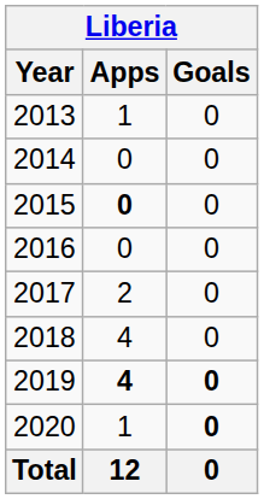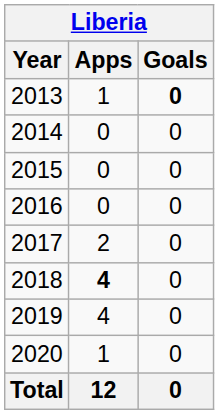2013 | Goals: normal -> bold
2015 | Apps: bold -> normal
2018 | Apps: normal -> bold
2019 | Apps: bold -> normal
2019 | Goals: bold -> normal
2020 | Goals: bold -> normal
